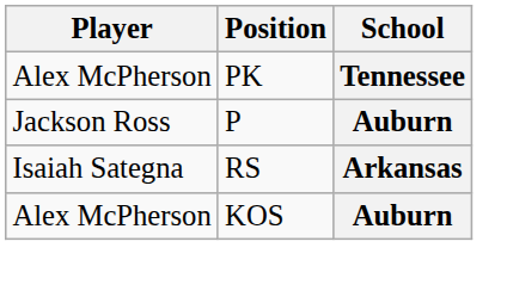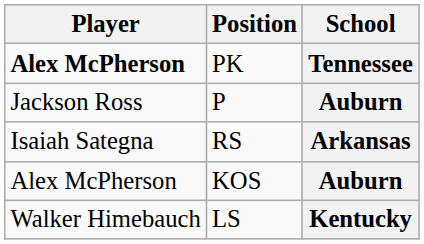PK | Player: normal -> bold
+ row: Walker Himebauch | LS | Kentucky
